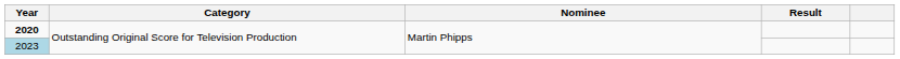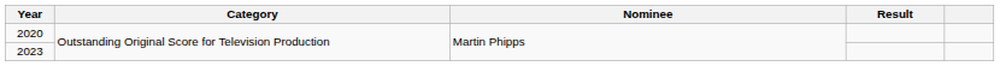2020 | Year: bold -> normal
2023 | Year: lightblue background -> no background
